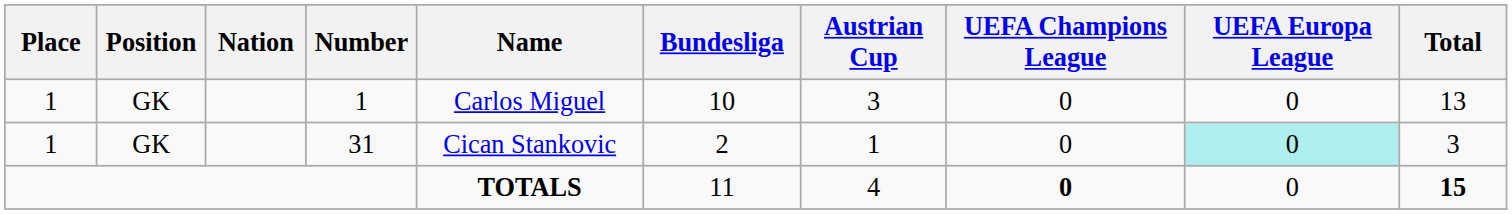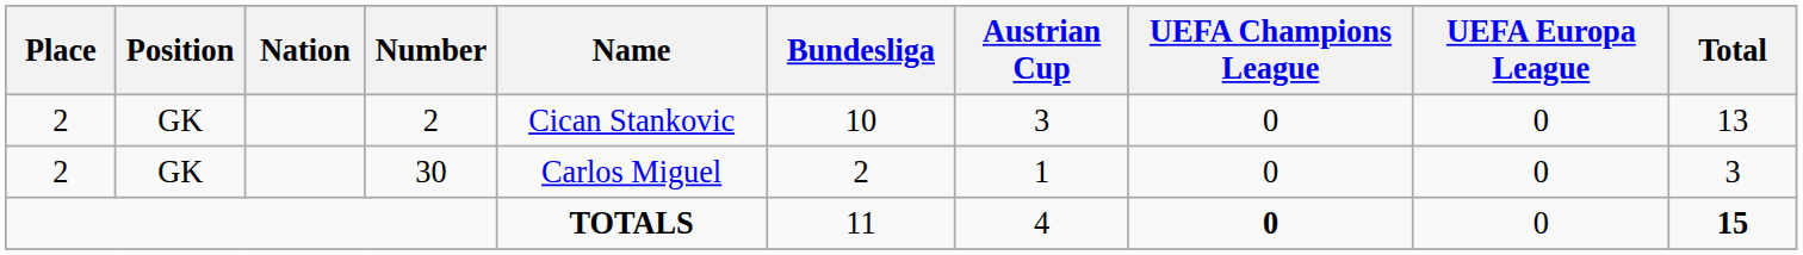row 2 | Place: 1 -> 2
row 2 | Number: 1 -> 2
row 2 | Name: Carlos Miguel -> Cican Stankovic
row 3 | Place: 1 -> 2
row 3 | Number: 31 -> 30
row 3 | Name: Cican Stankovic -> Carlos Miguel
row 3 | UEFA Europa League: paleturquoise background -> no background
